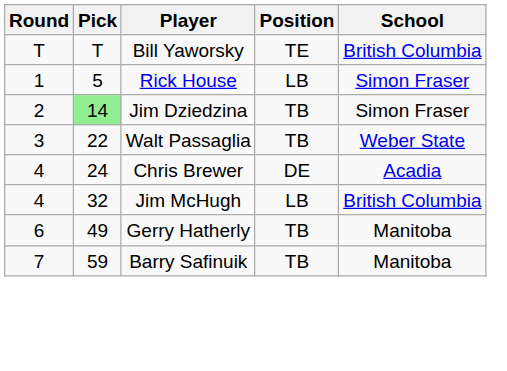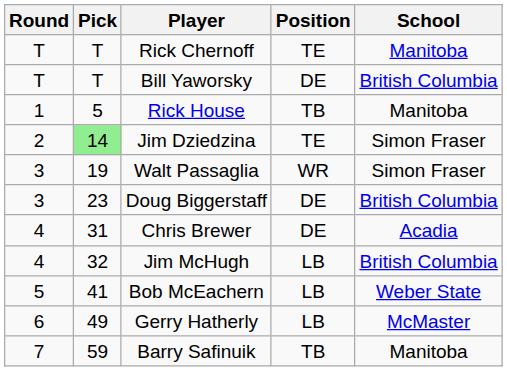+ row: T | T | Rick Chernoff | TE | Manitoba
Bill Yaworsky | Position: TE -> DE
Rick House | Position: LB -> TB
Rick House | School: Simon Fraser -> Manitoba
Jim Dziedzina | Position: TB -> TE
Walt Passaglia | Pick: 22 -> 19
Walt Passaglia | Position: TB -> WR
Walt Passaglia | School: Weber State -> Simon Fraser
+ row: 3 | 23 | Doug Biggerstaff | DE | British Columbia
Chris Brewer | Pick: 24 -> 31
+ row: 5 | 41 | Bob McEachern | LB | Weber State
Gerry Hatherly | Position: TB -> LB
Gerry Hatherly | School: Manitoba -> McMaster
